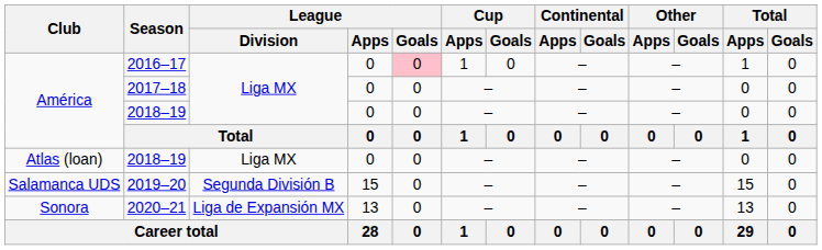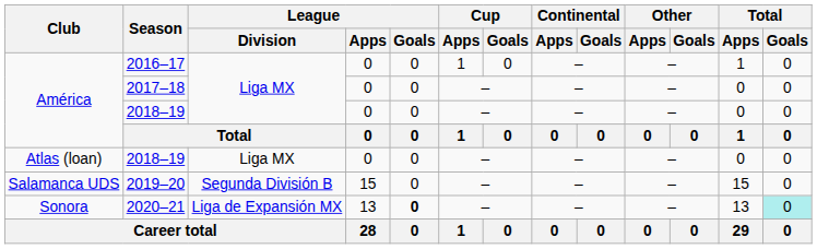2016–17 | League / Goals: pink background -> no background
2020–21 | League / Goals: normal -> bold
2020–21 | Total / Goals: no background -> paleturquoise background
